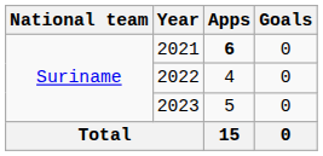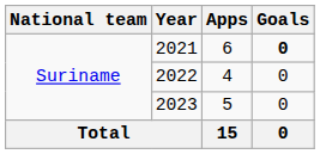2021 | Apps: bold -> normal
2021 | Goals: normal -> bold
